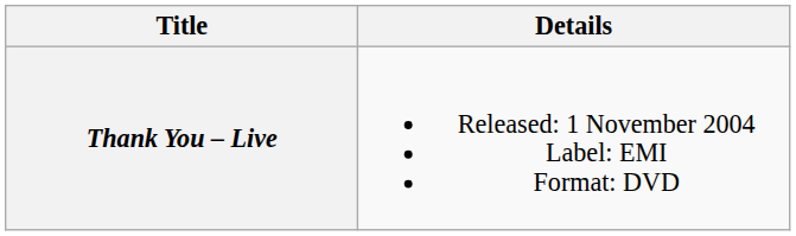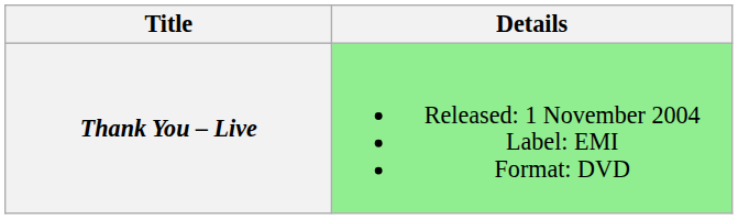Thank You – Live | Details: no background -> lightgreen background
